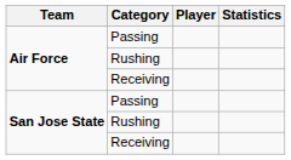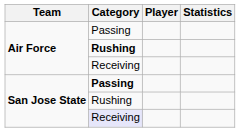Air Force / Rushing | Category: normal -> bold
San Jose State / Passing | Category: normal -> bold
San Jose State / Receiving | Category: no background -> lavender background
